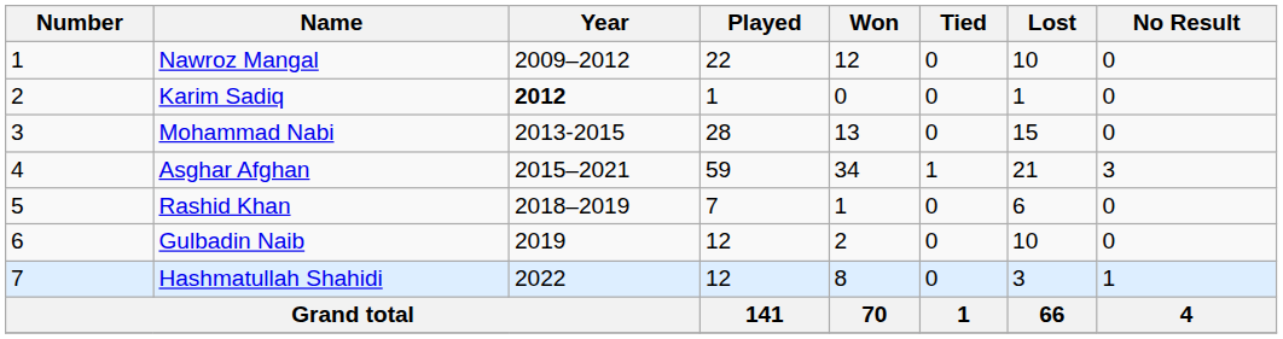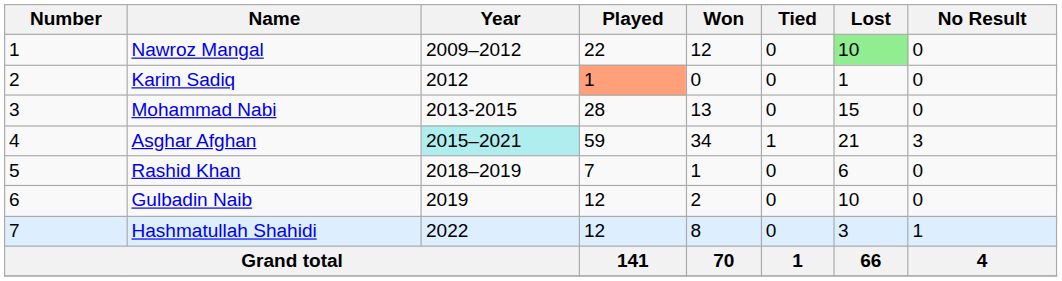Nawroz Mangal | Lost: no background -> lightgreen background
Karim Sadiq | Year: bold -> normal
Karim Sadiq | Played: no background -> lightsalmon background
Asghar Afghan | Year: no background -> paleturquoise background
